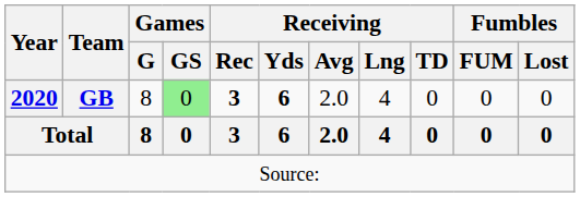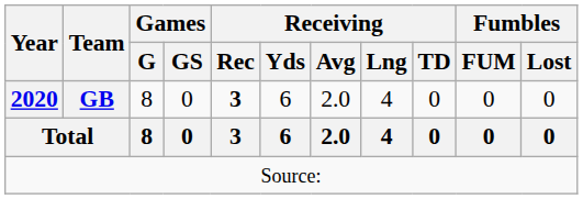2020 | Games / GS: lightgreen background -> no background
2020 | Receiving / Yds: bold -> normal
